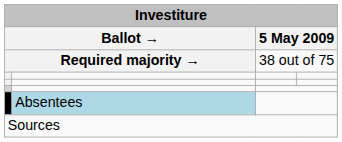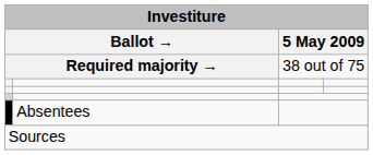Absentees | column 2: lightblue background -> no background
